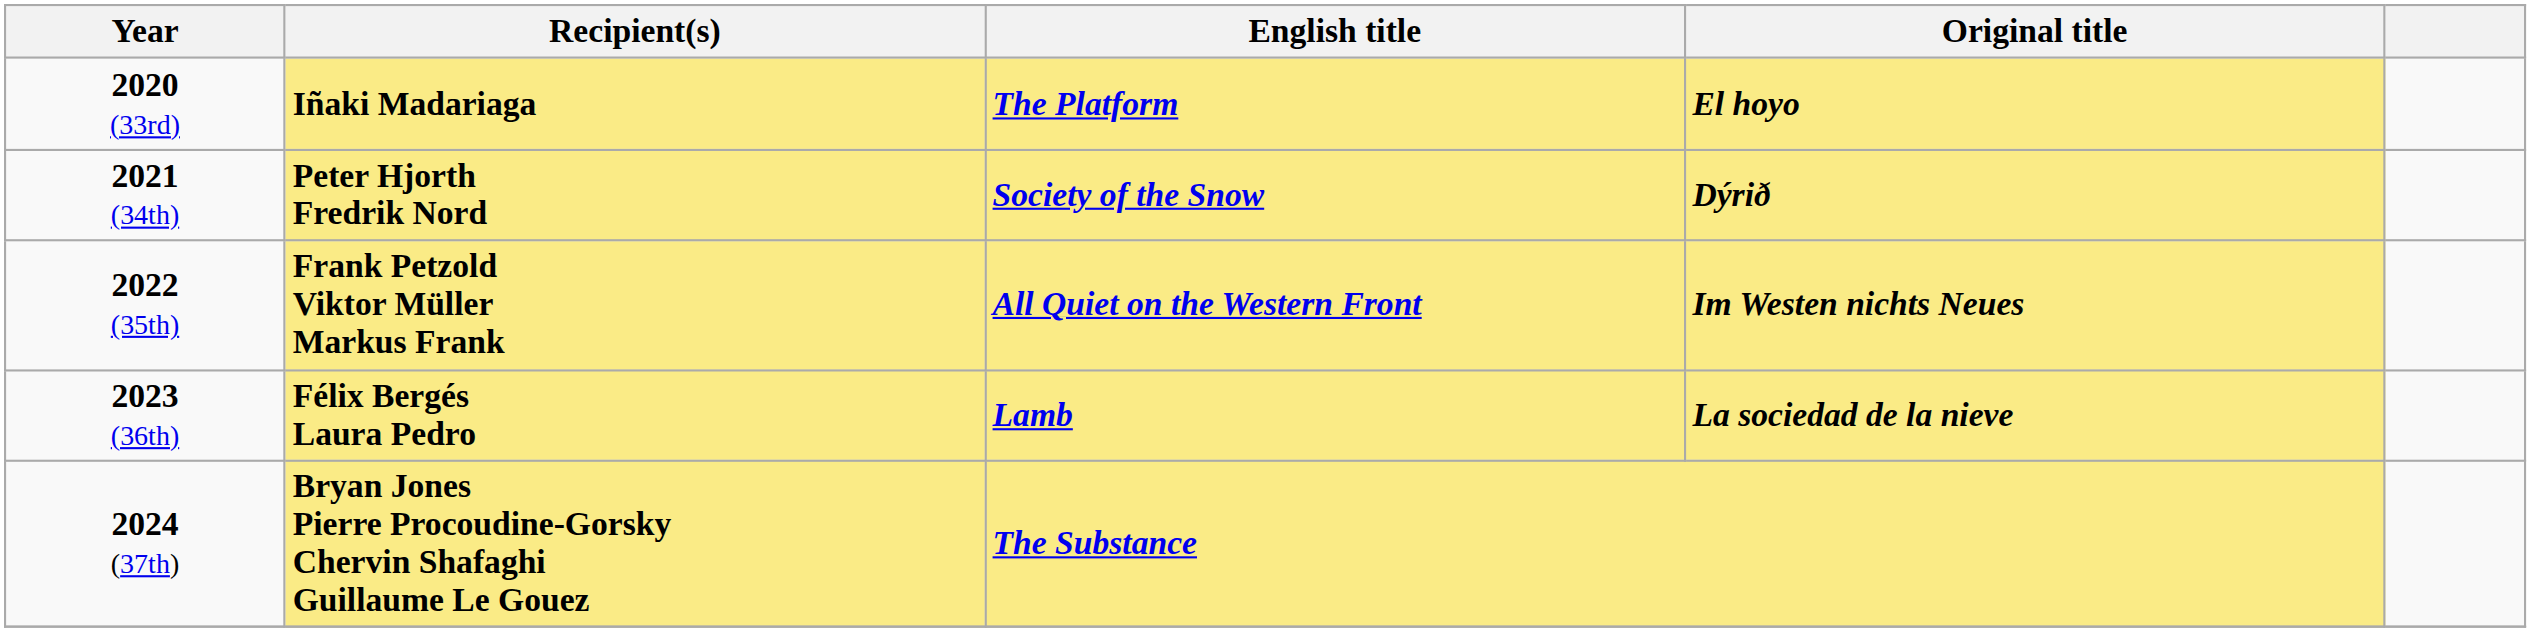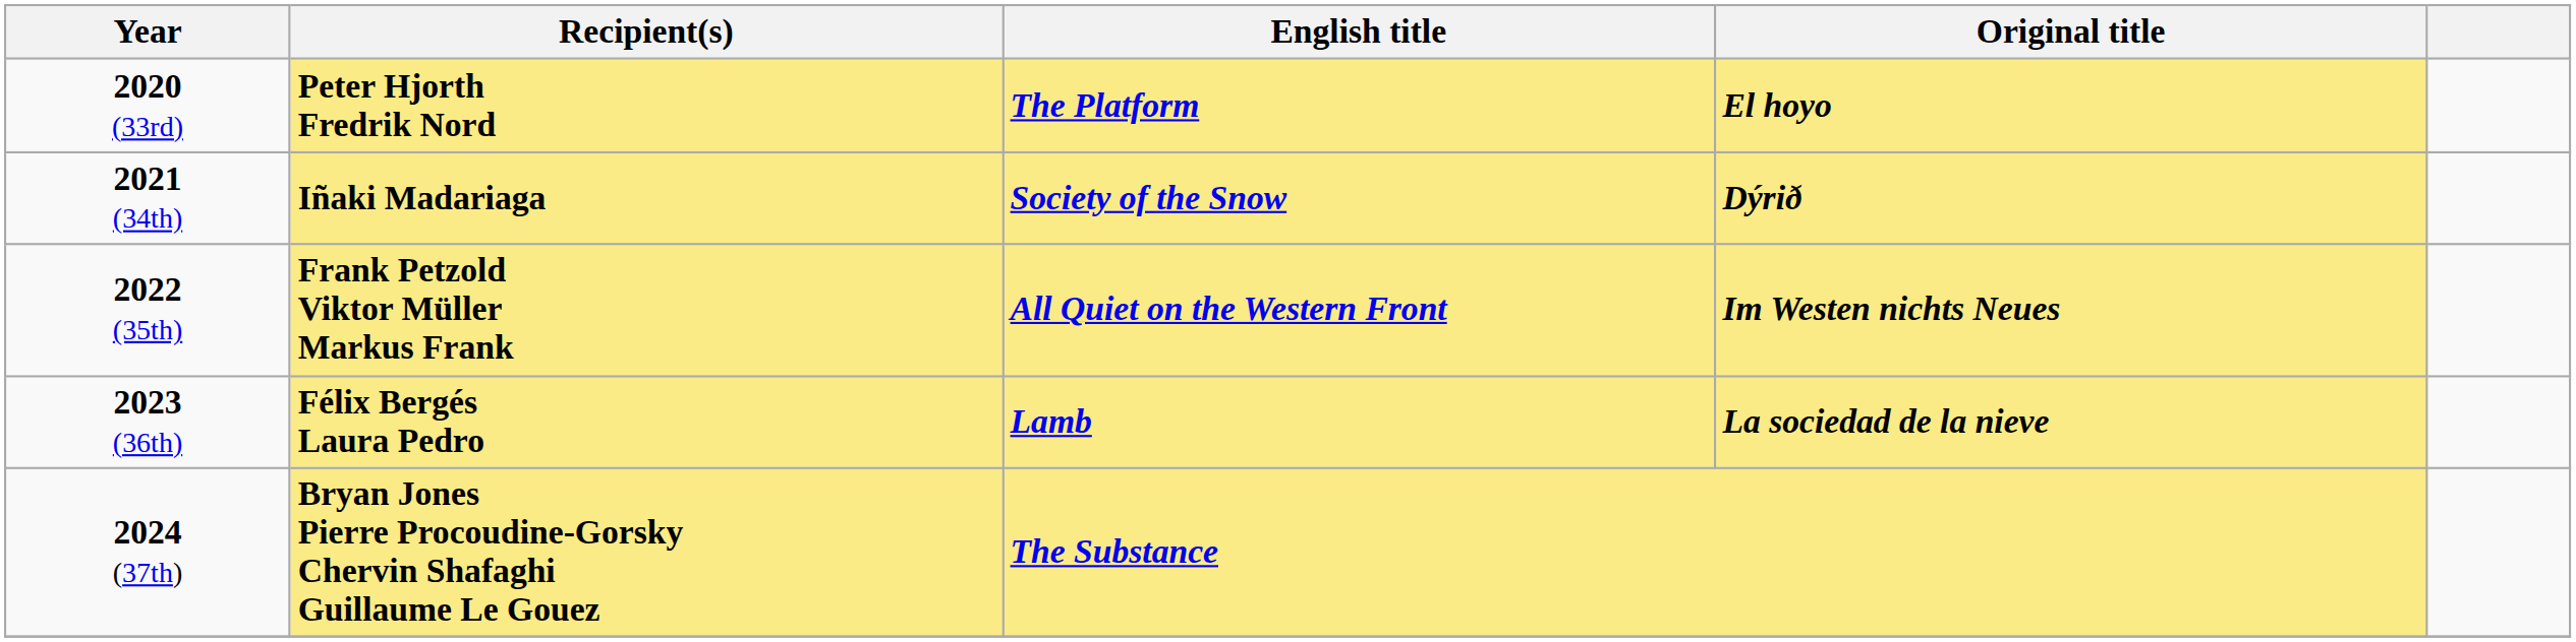2020 (33rd) | Recipient(s): Iñaki Madariaga -> Peter Hjorth Fredrik Nord
2021 (34th) | Recipient(s): Peter Hjorth Fredrik Nord -> Iñaki Madariaga
